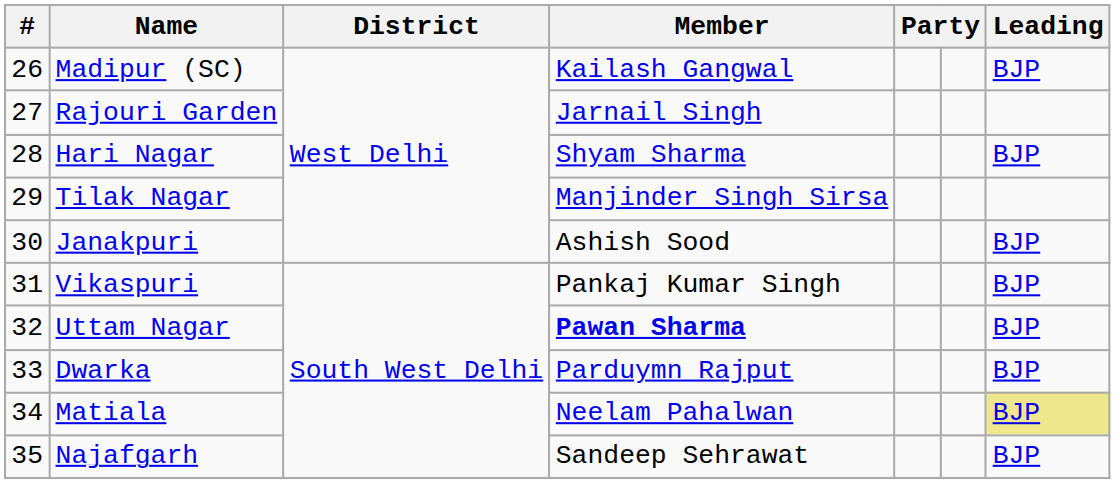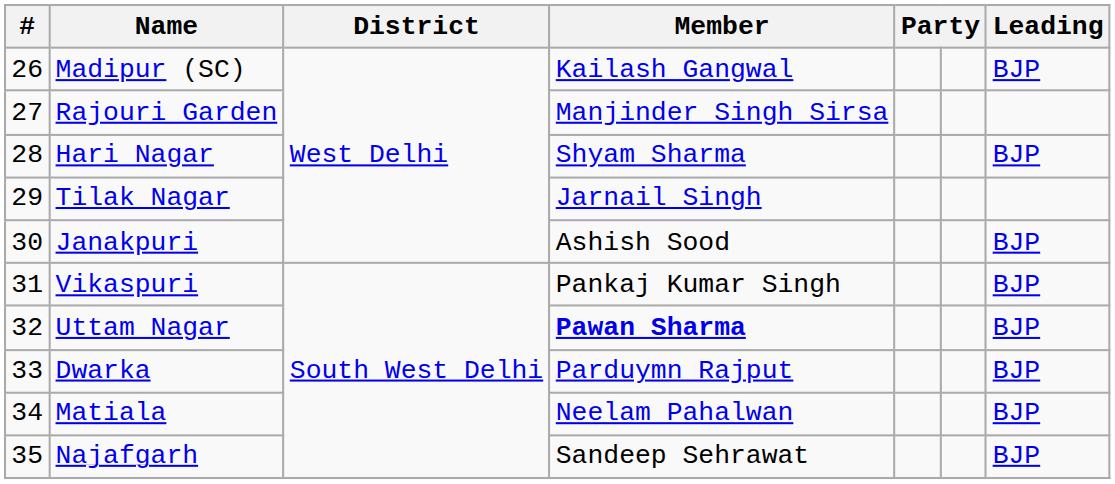Rajouri Garden | Member: Jarnail Singh -> Manjinder Singh Sirsa
Tilak Nagar | Member: Manjinder Singh Sirsa -> Jarnail Singh
Matiala | column 7: khaki background -> no background
